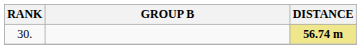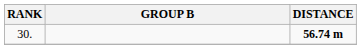30. | DISTANCE: khaki background -> no background
